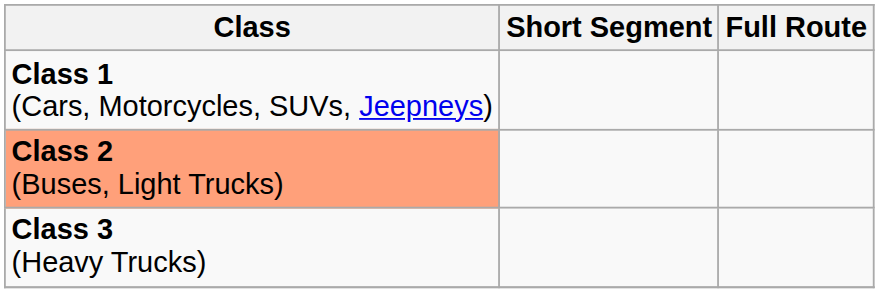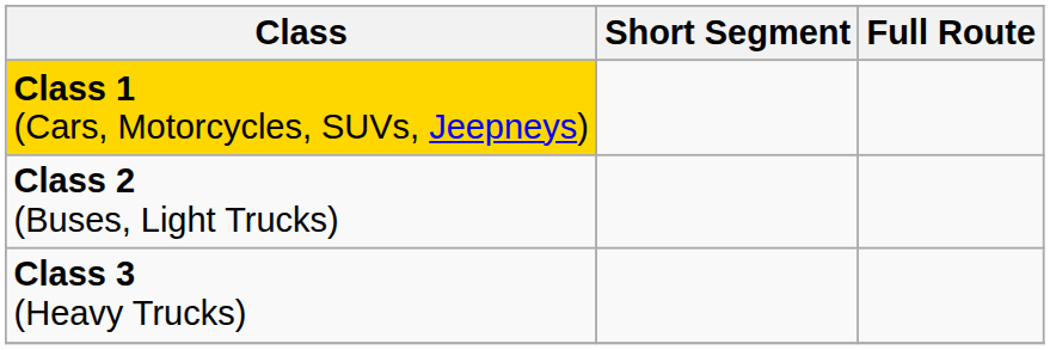Class 1 (Cars, Motorcycles, SUVs, Jeepneys) | Class: no background -> gold background
Class 2 (Buses, Light Trucks) | Class: lightsalmon background -> no background
